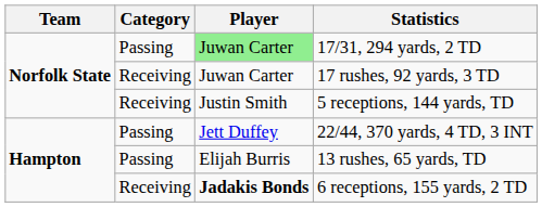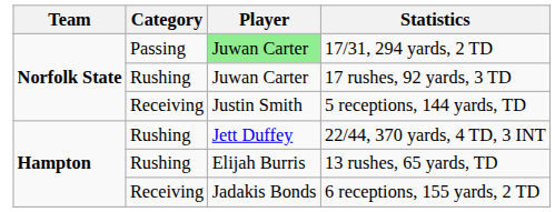17 rushes, 92 yards, 3 TD | Category: Receiving -> Rushing
22/44, 370 yards, 4 TD, 3 INT | Category: Passing -> Rushing
13 rushes, 65 yards, TD | Category: Passing -> Rushing
6 receptions, 155 yards, 2 TD | Player: bold -> normal
